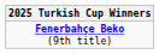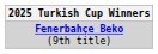row 2 | column 1: no background -> lightgrey background
